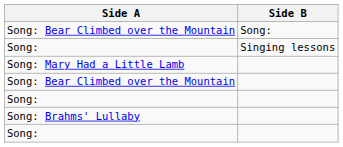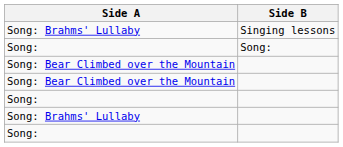row 2 | Side A: Song: Bear Climbed over the Mountain -> Song: Brahms' Lullaby
row 2 | Side B: Song: -> Singing lessons
row 3 | Side B: Singing lessons -> Song:
row 4 | Side A: Song: Mary Had a Little Lamb -> Song: Bear Climbed over the Mountain
